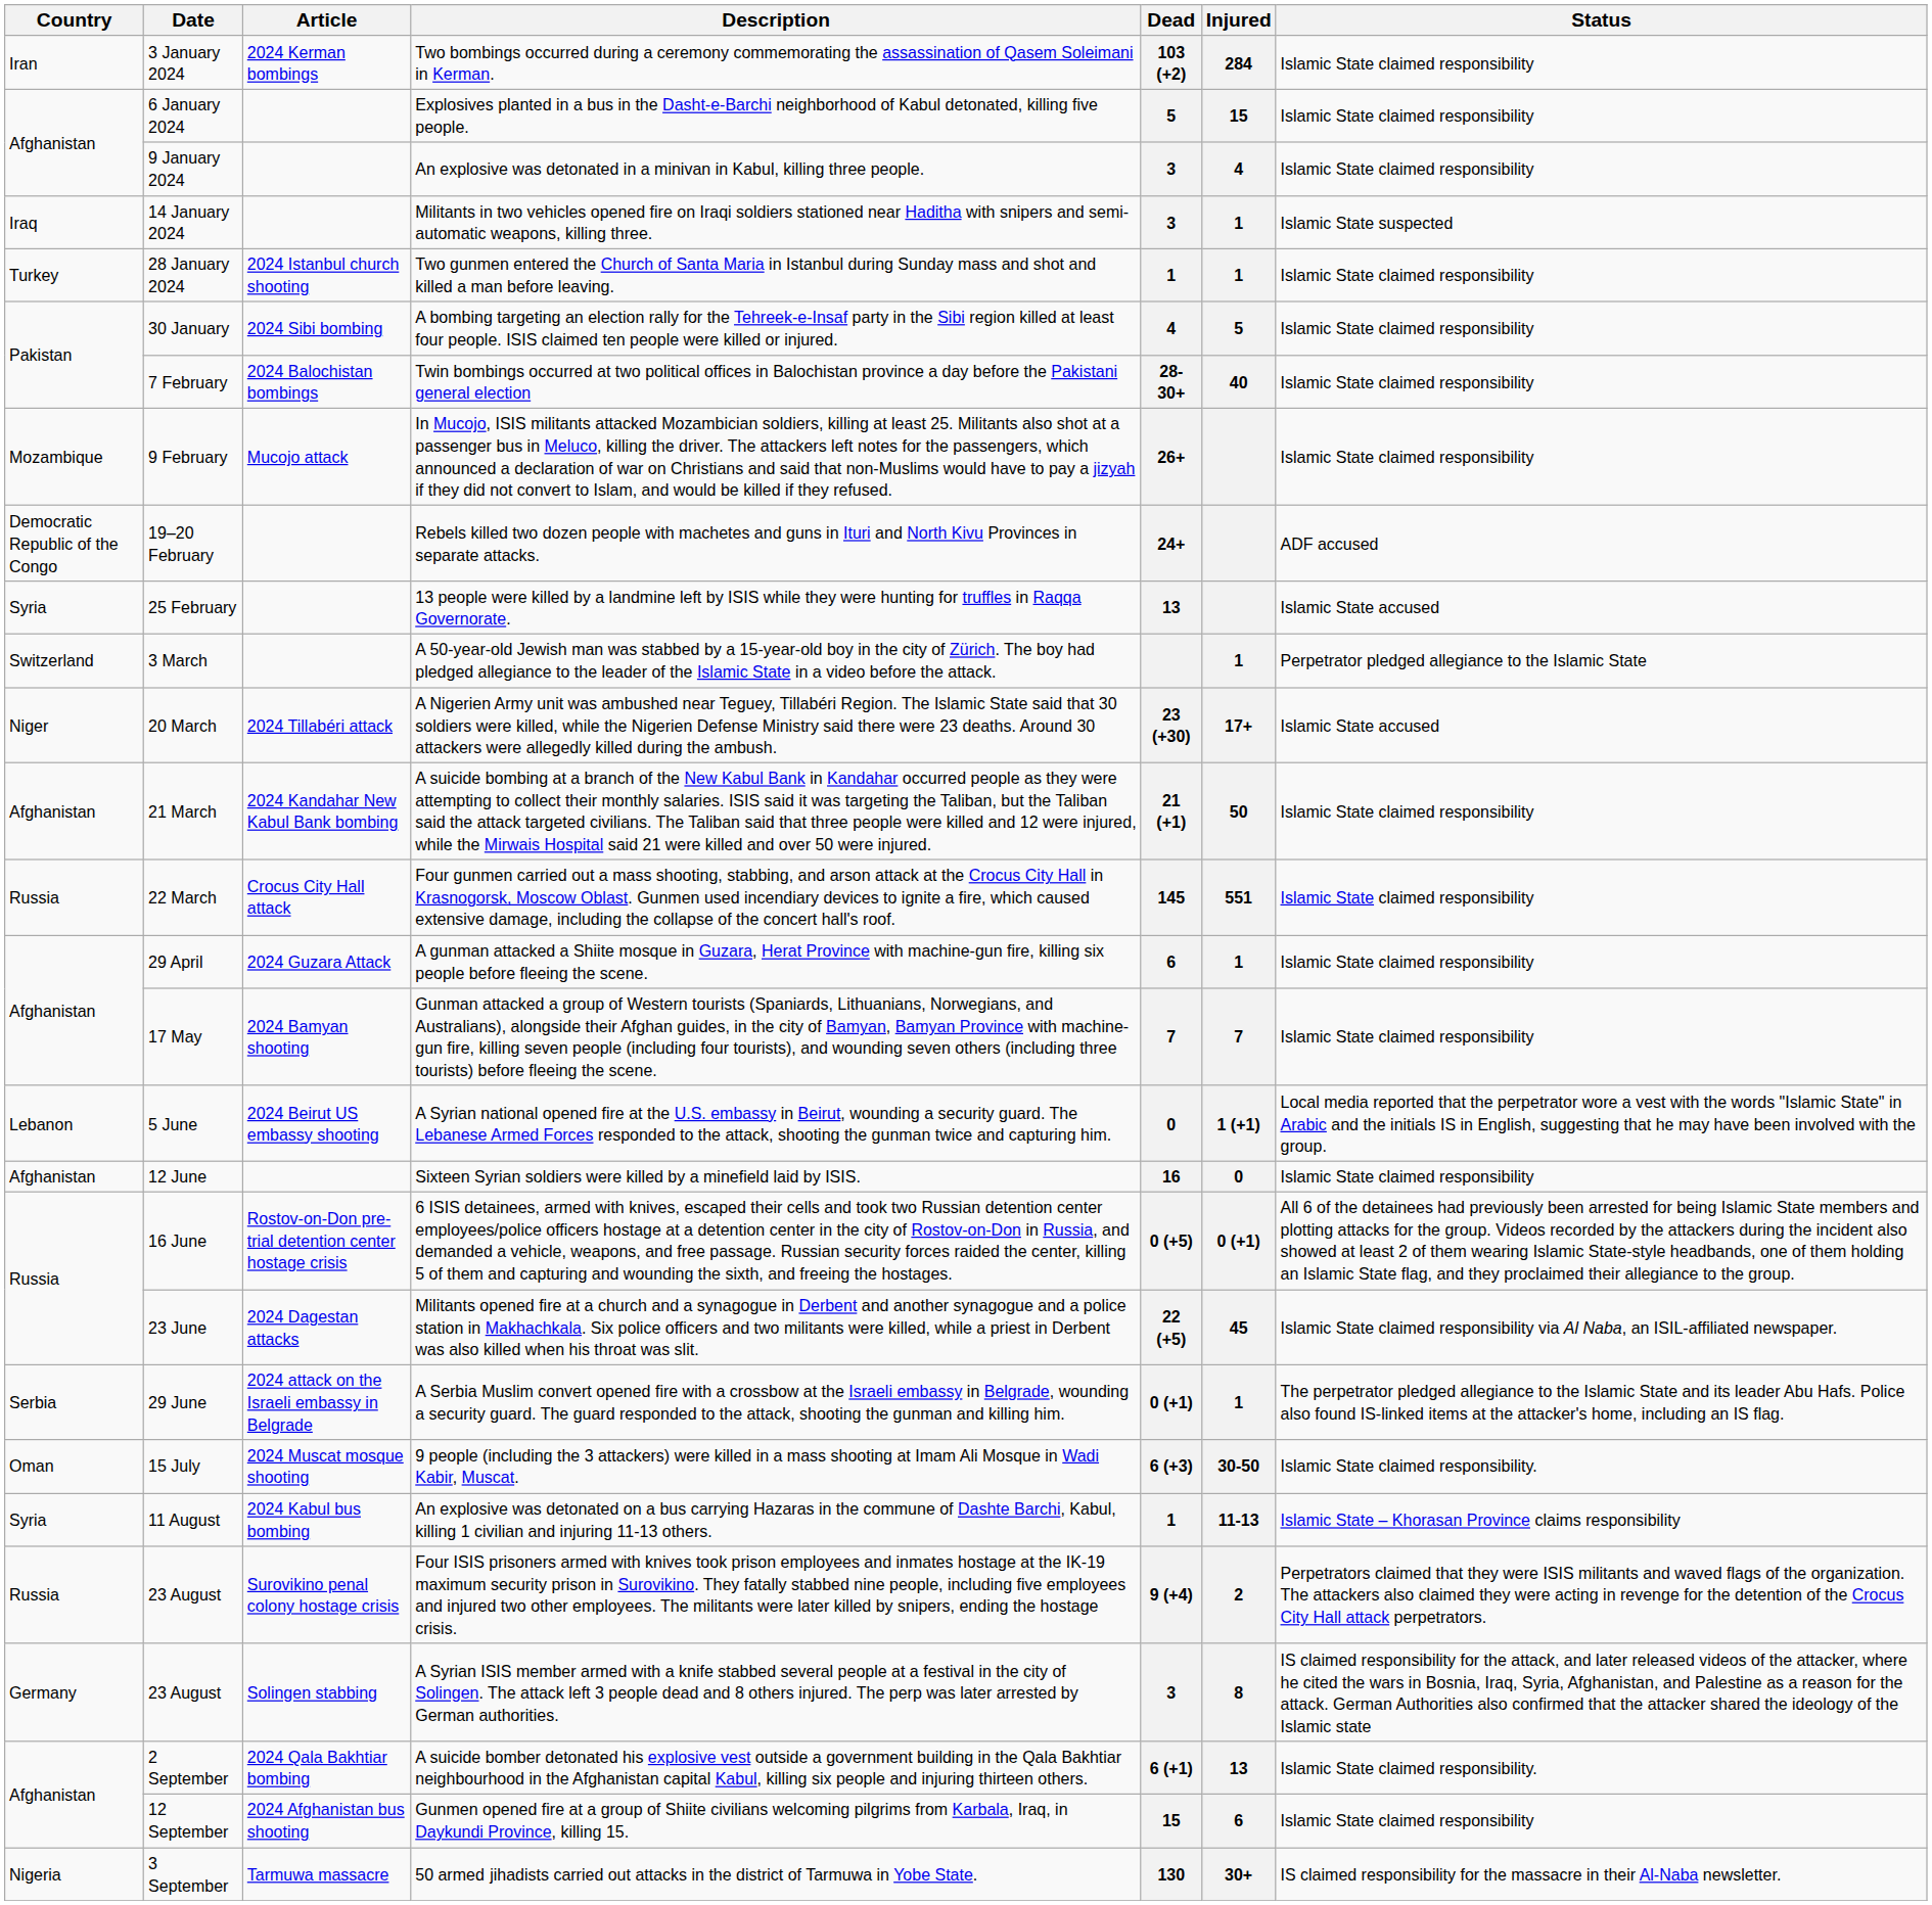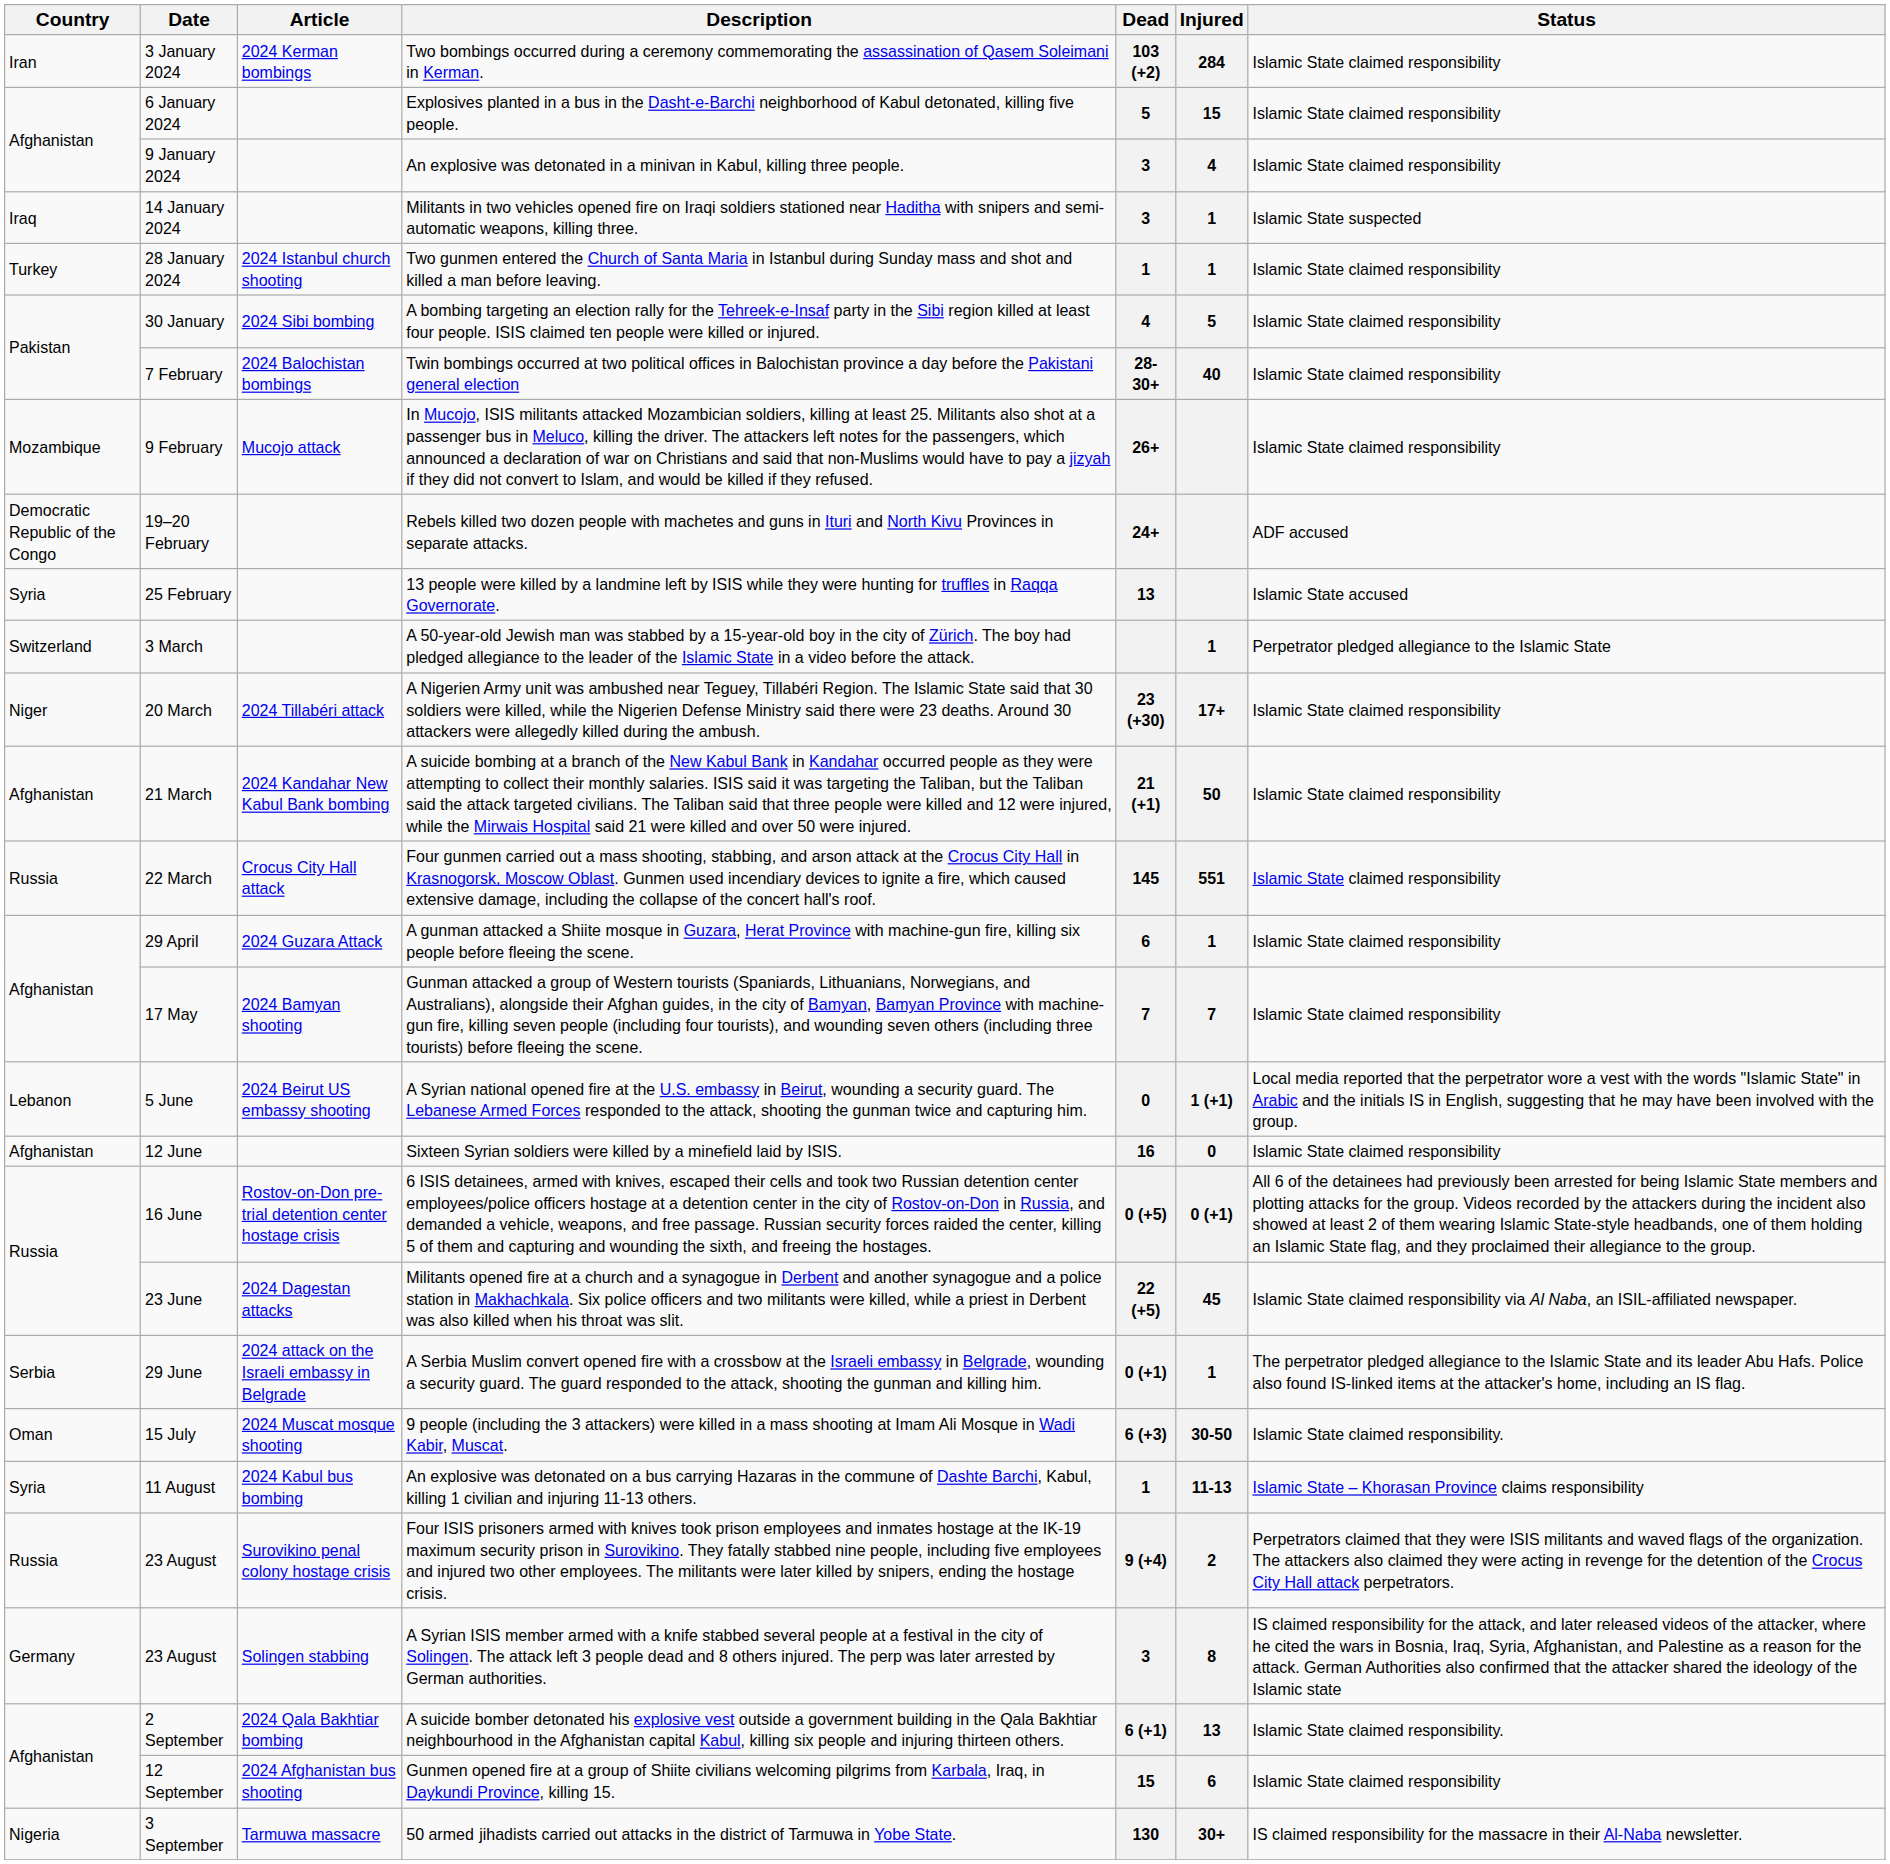row 13 | Status: Islamic State accused -> Islamic State claimed responsibility
